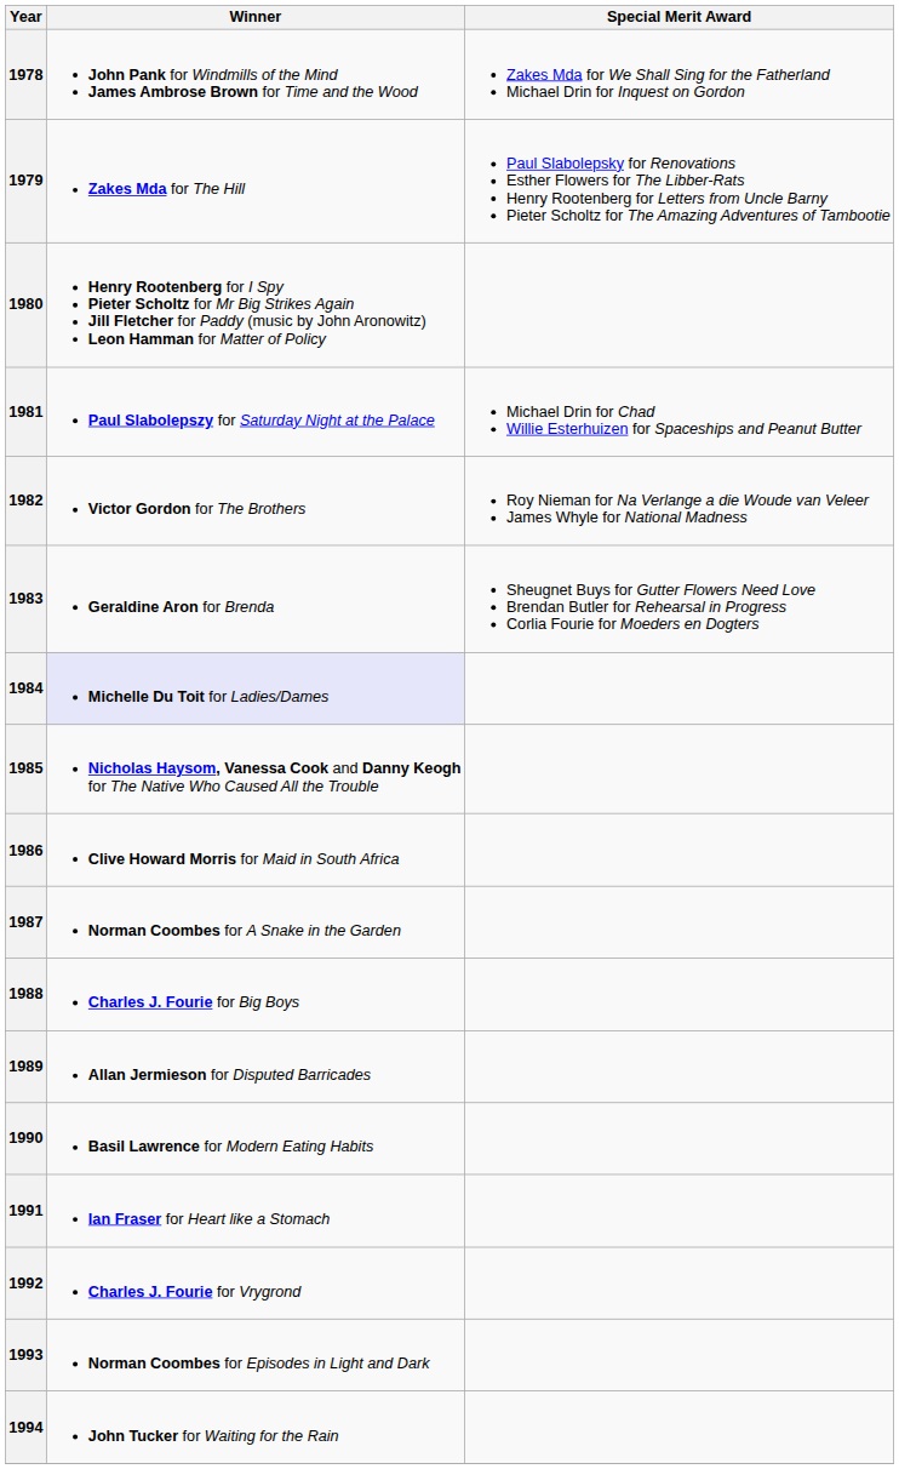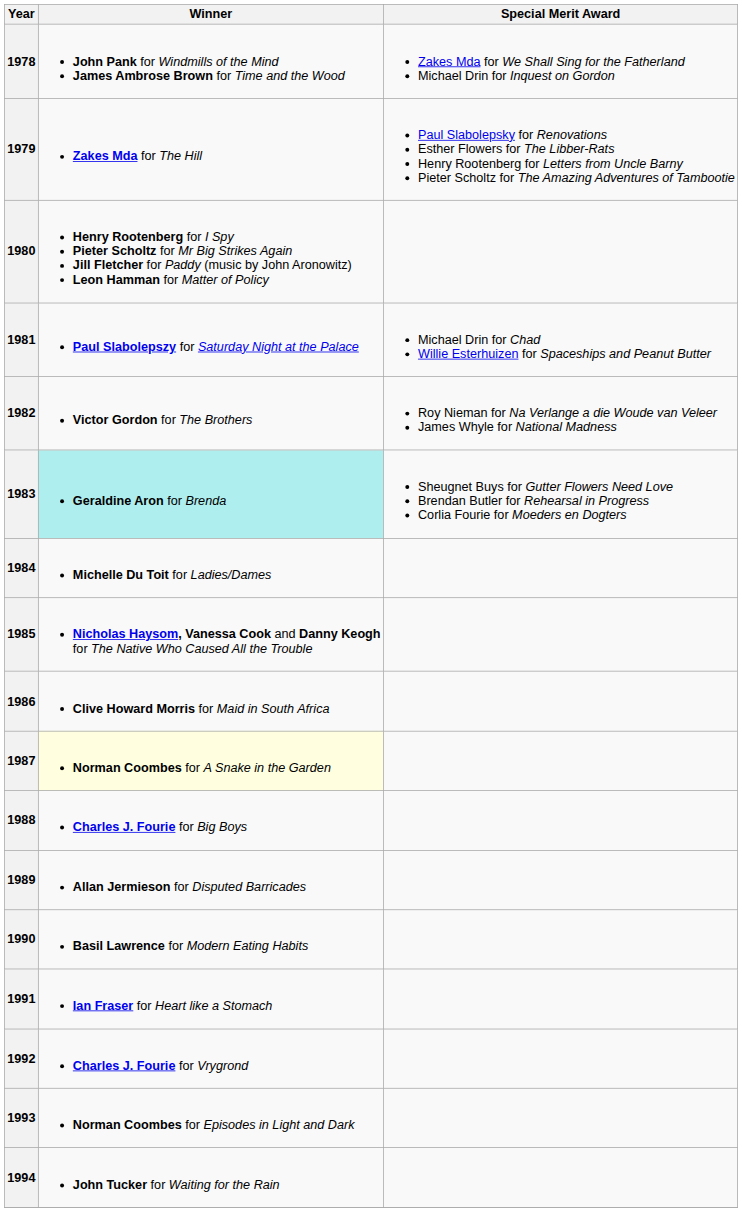1983 | Winner: no background -> paleturquoise background
1984 | Winner: lavender background -> no background
1987 | Winner: no background -> lightyellow background
